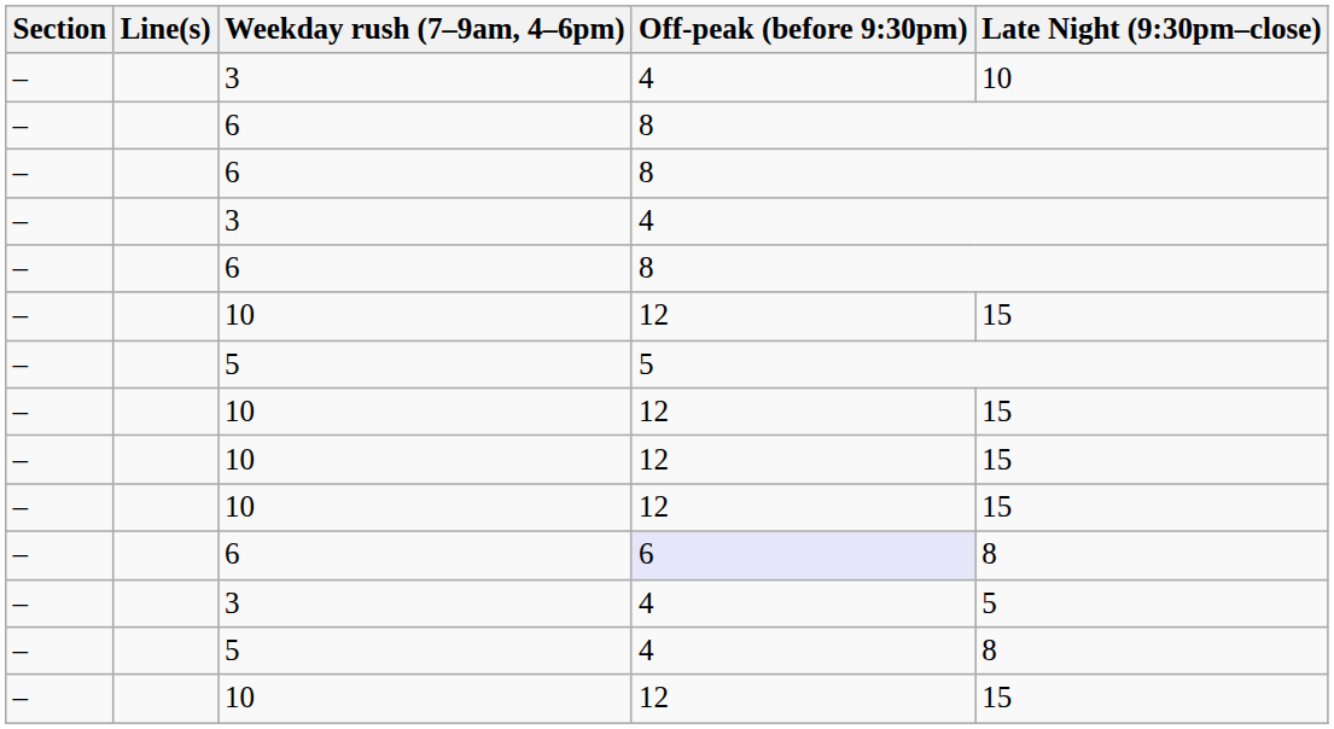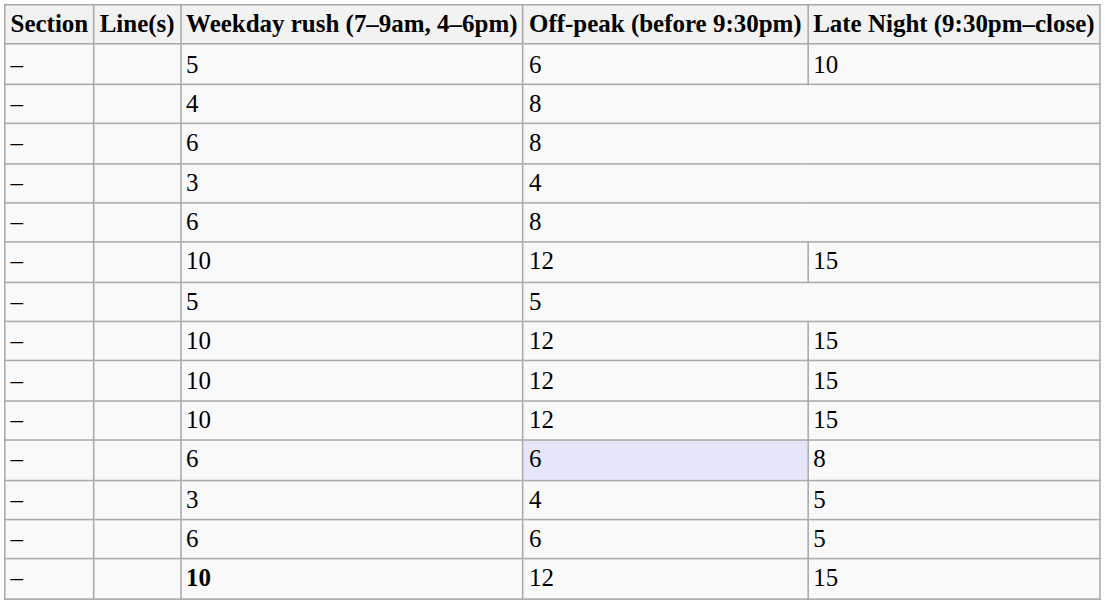row 2 | Weekday rush (7–9am, 4–6pm): 3 -> 5
row 2 | Off-peak (before 9:30pm): 4 -> 6
row 3 | Weekday rush (7–9am, 4–6pm): 6 -> 4
row 14 | Weekday rush (7–9am, 4–6pm): 5 -> 6
row 14 | Off-peak (before 9:30pm): 4 -> 6
row 14 | Late Night (9:30pm–close): 8 -> 5
row 15 | Weekday rush (7–9am, 4–6pm): normal -> bold
